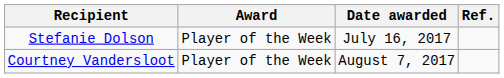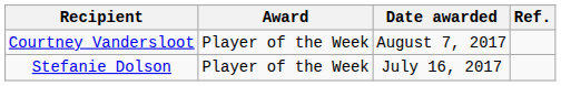rows swapped: Stefanie Dolson <-> Courtney Vandersloot
